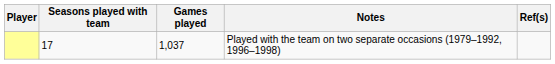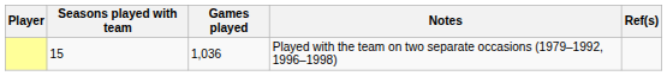row 2 | Seasons played with team: 17 -> 15
row 2 | Games played: 1,037 -> 1,036
